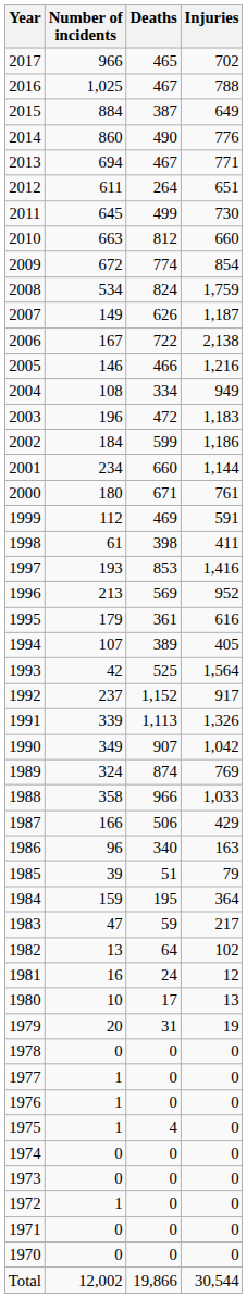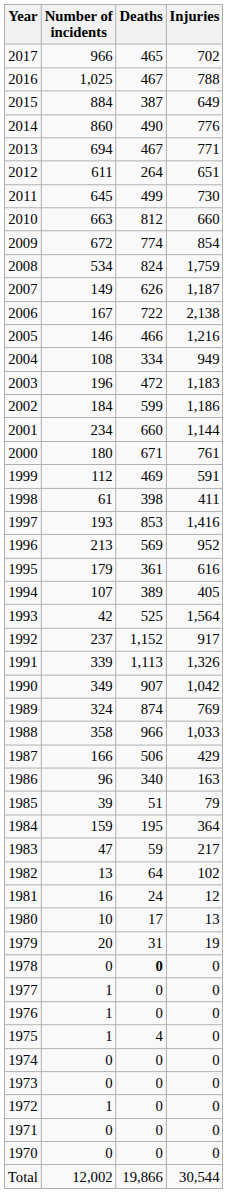1978 | Deaths: normal -> bold
